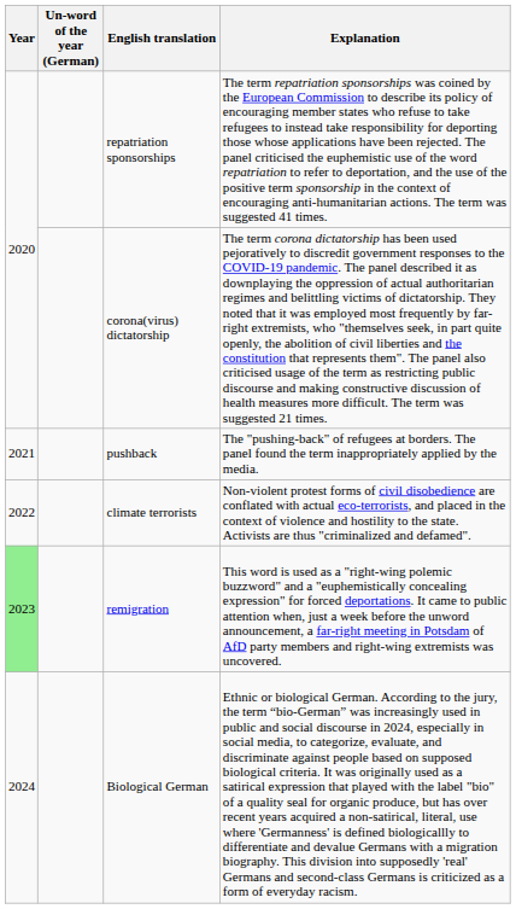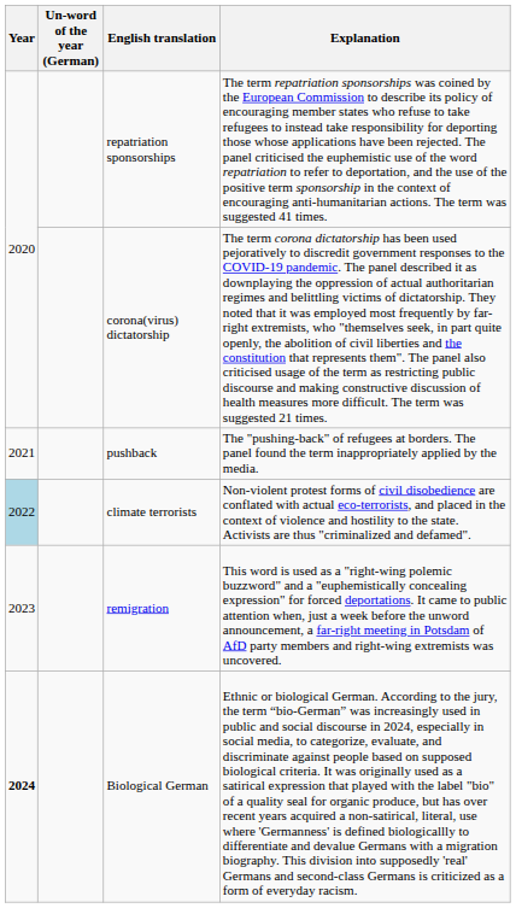climate terrorists | Year: no background -> lightblue background
remigration | Year: lightgreen background -> no background
Biological German | Year: normal -> bold
